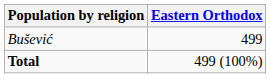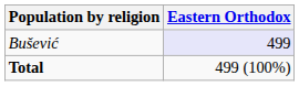Bušević | Eastern Orthodox: no background -> lavender background
